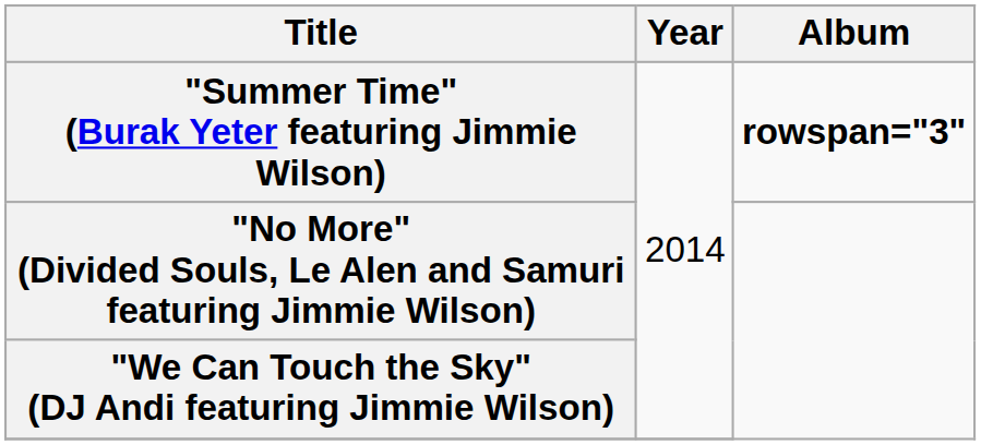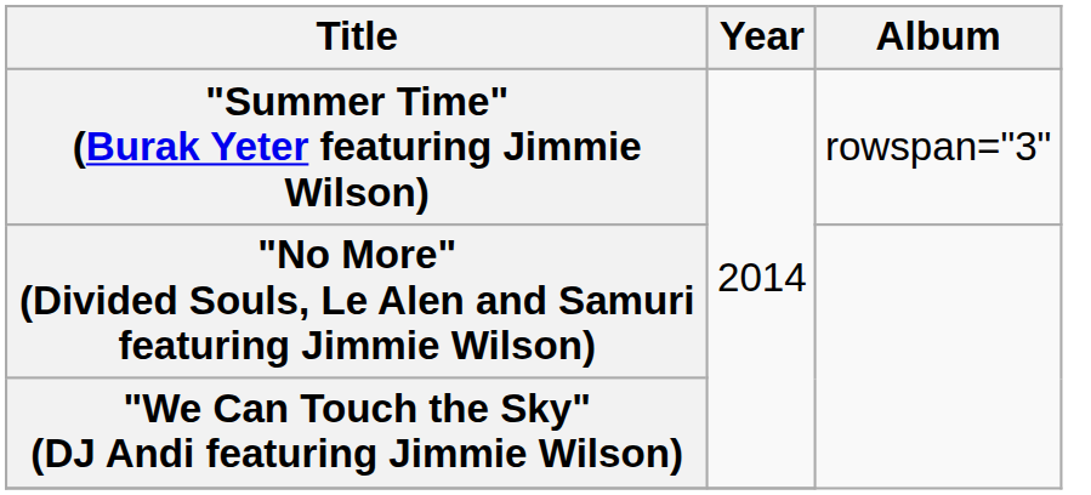"Summer Time" (Burak Yeter featuring Jimmie Wilson) | Album: bold -> normal
